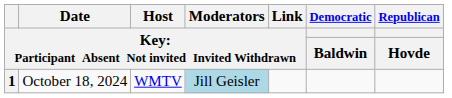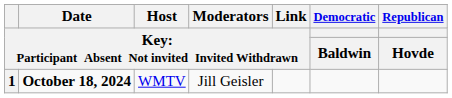1 | column 2: normal -> bold
1 | column 4: lightblue background -> no background
